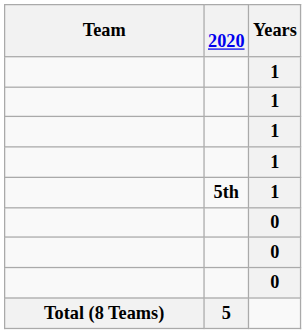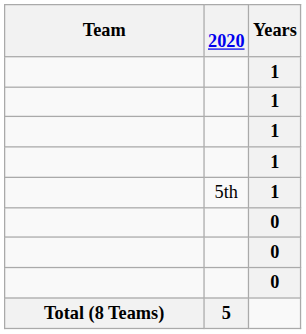5th | 2020: bold -> normal
